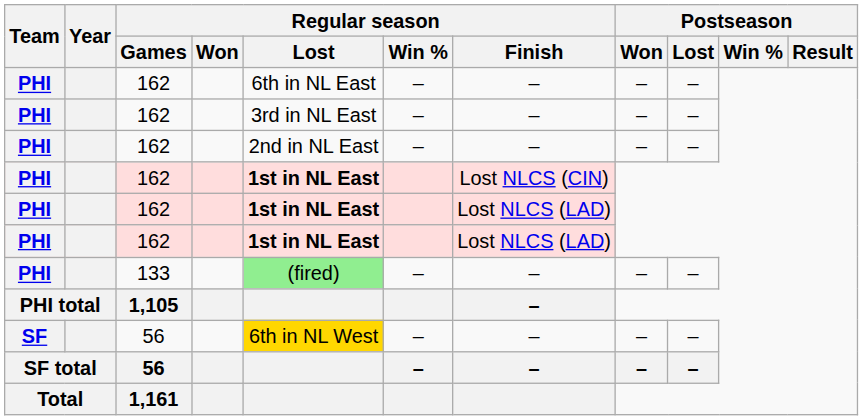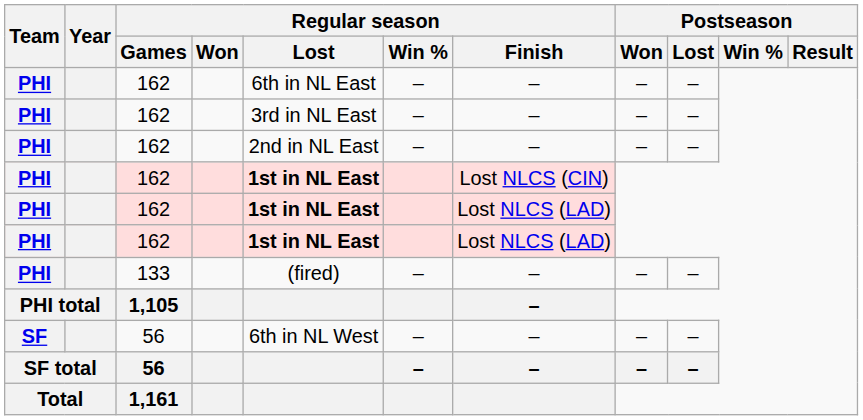133 | Regular season / Lost: lightgreen background -> no background
SF / 56 | Regular season / Lost: gold background -> no background
